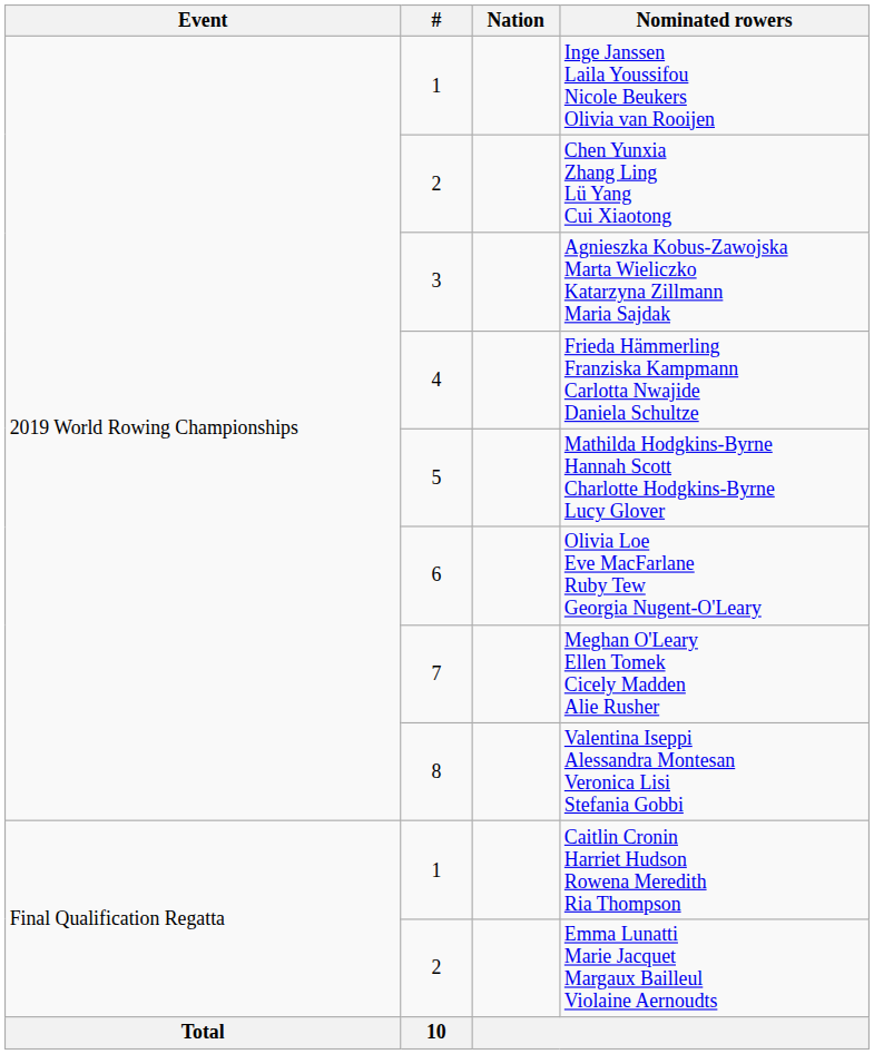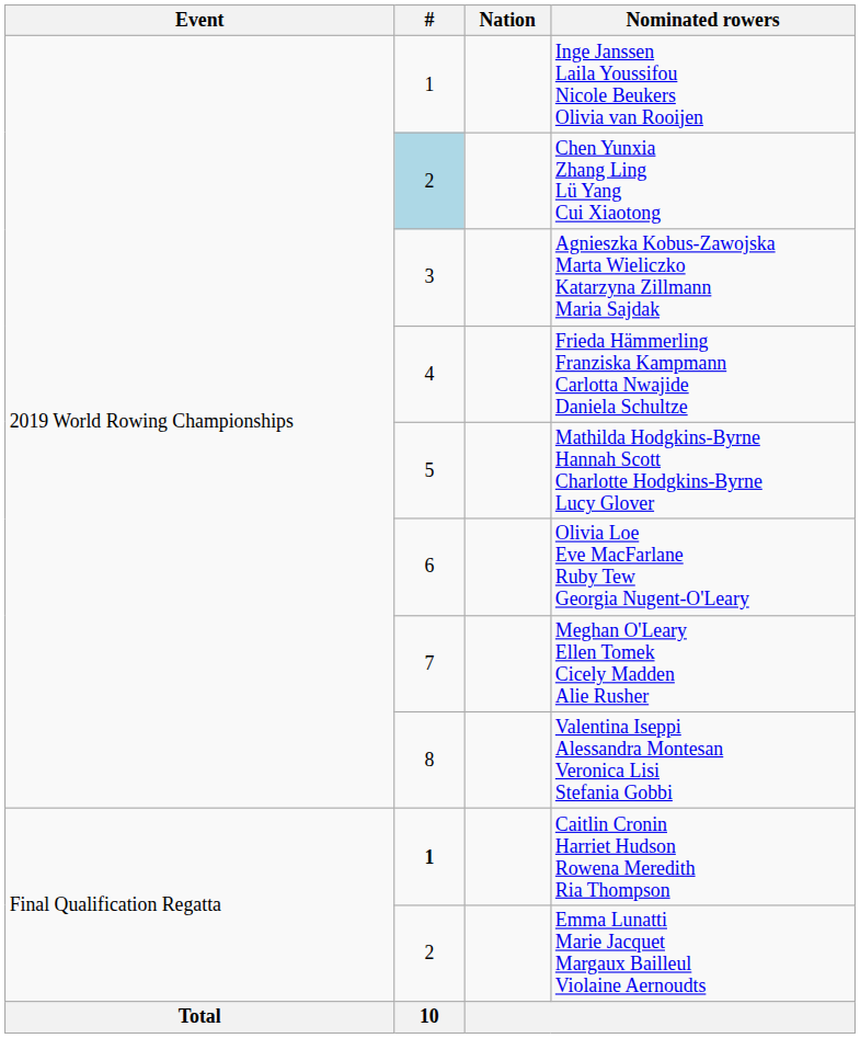Chen Yunxia Zhang Ling Lü Yang Cui Xiaotong | #: no background -> lightblue background
Caitlin Cronin Harriet Hudson Rowena Meredith Ria Thompson | #: normal -> bold
